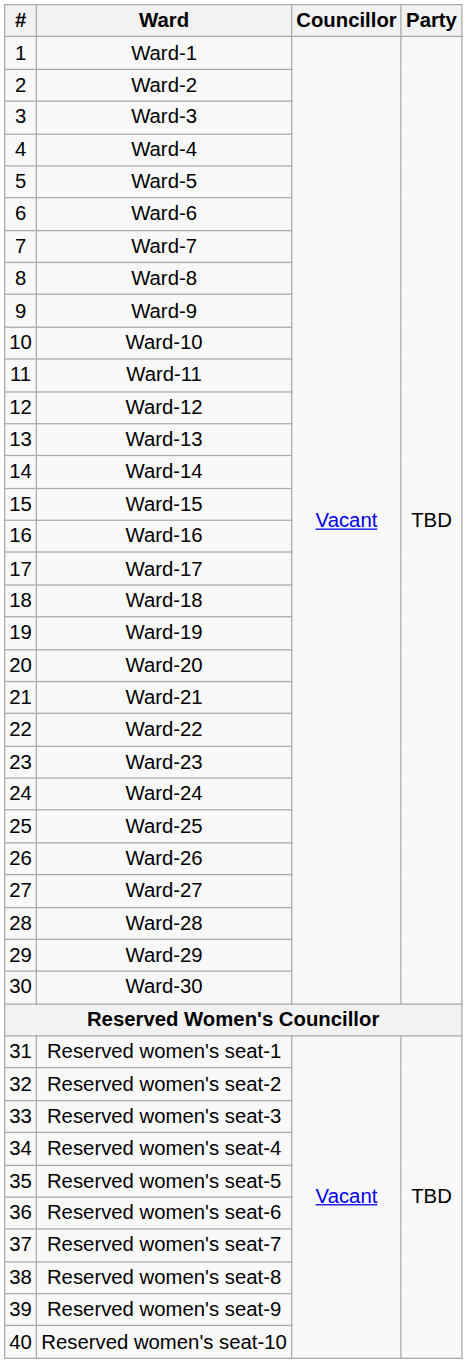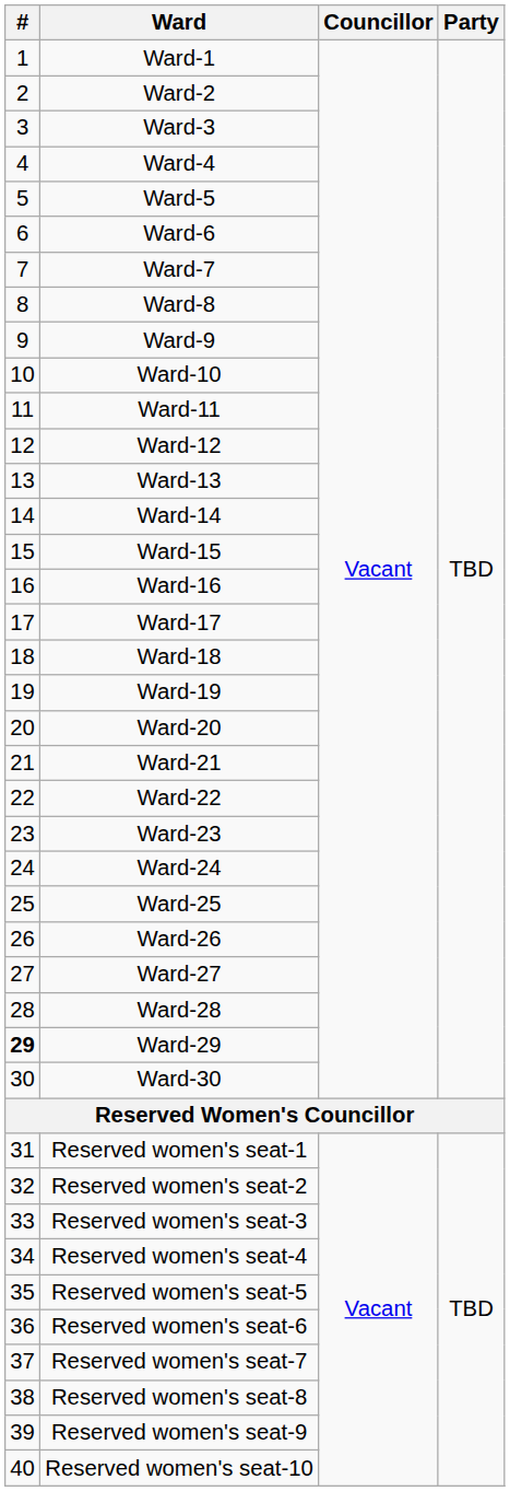Ward-29 | #: normal -> bold
